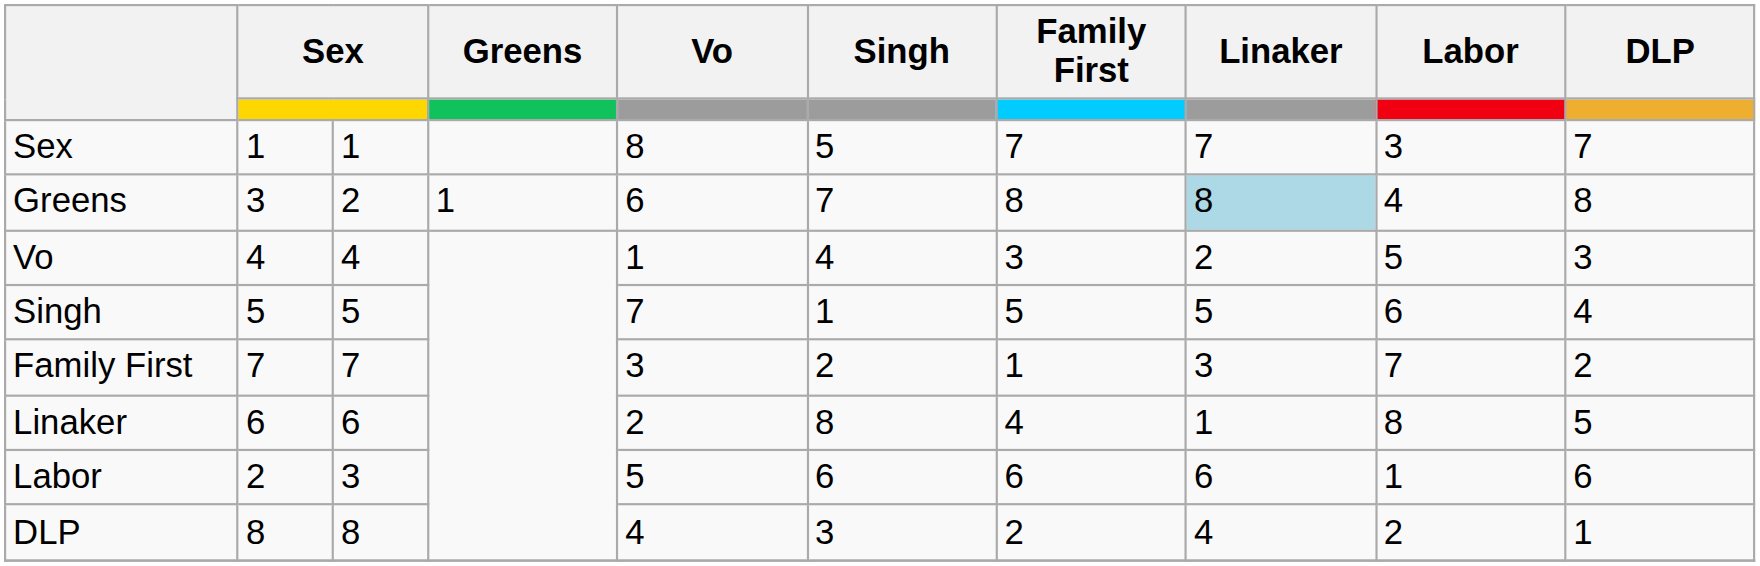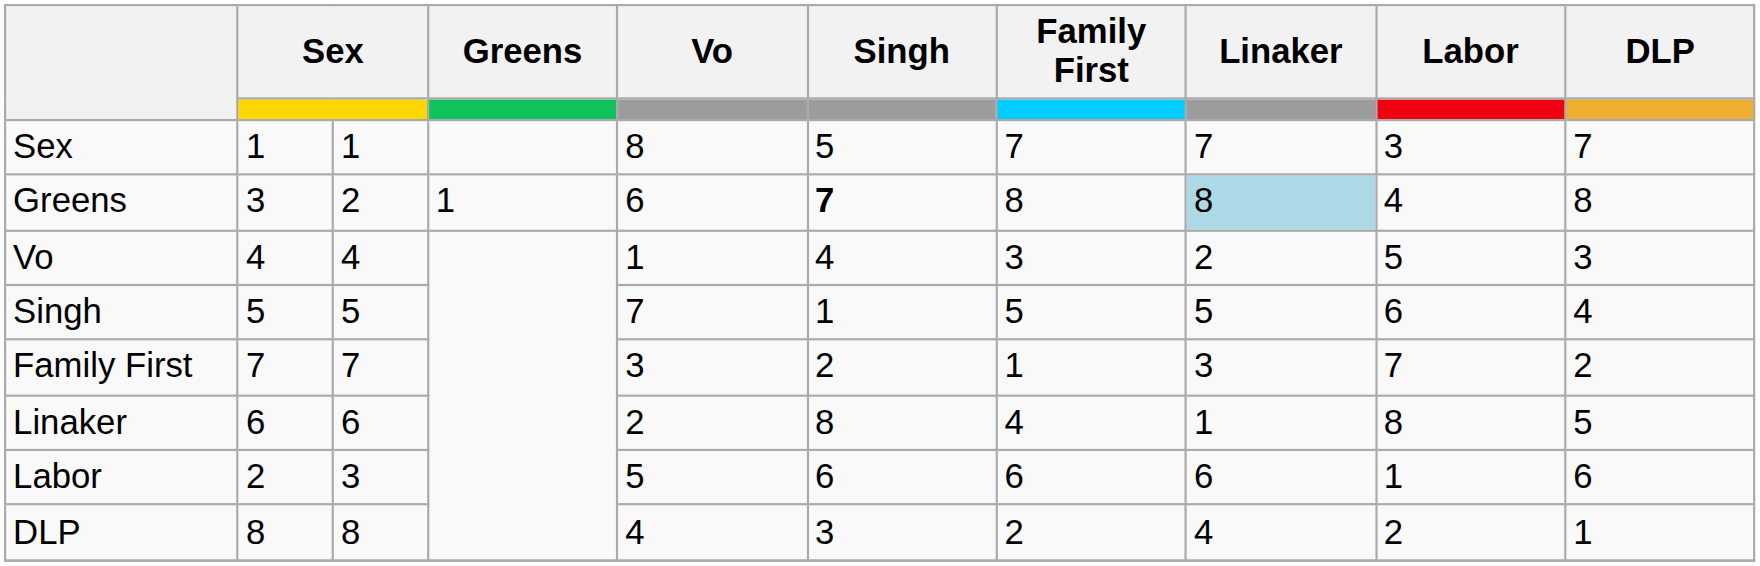row 4 | Singh: normal -> bold
